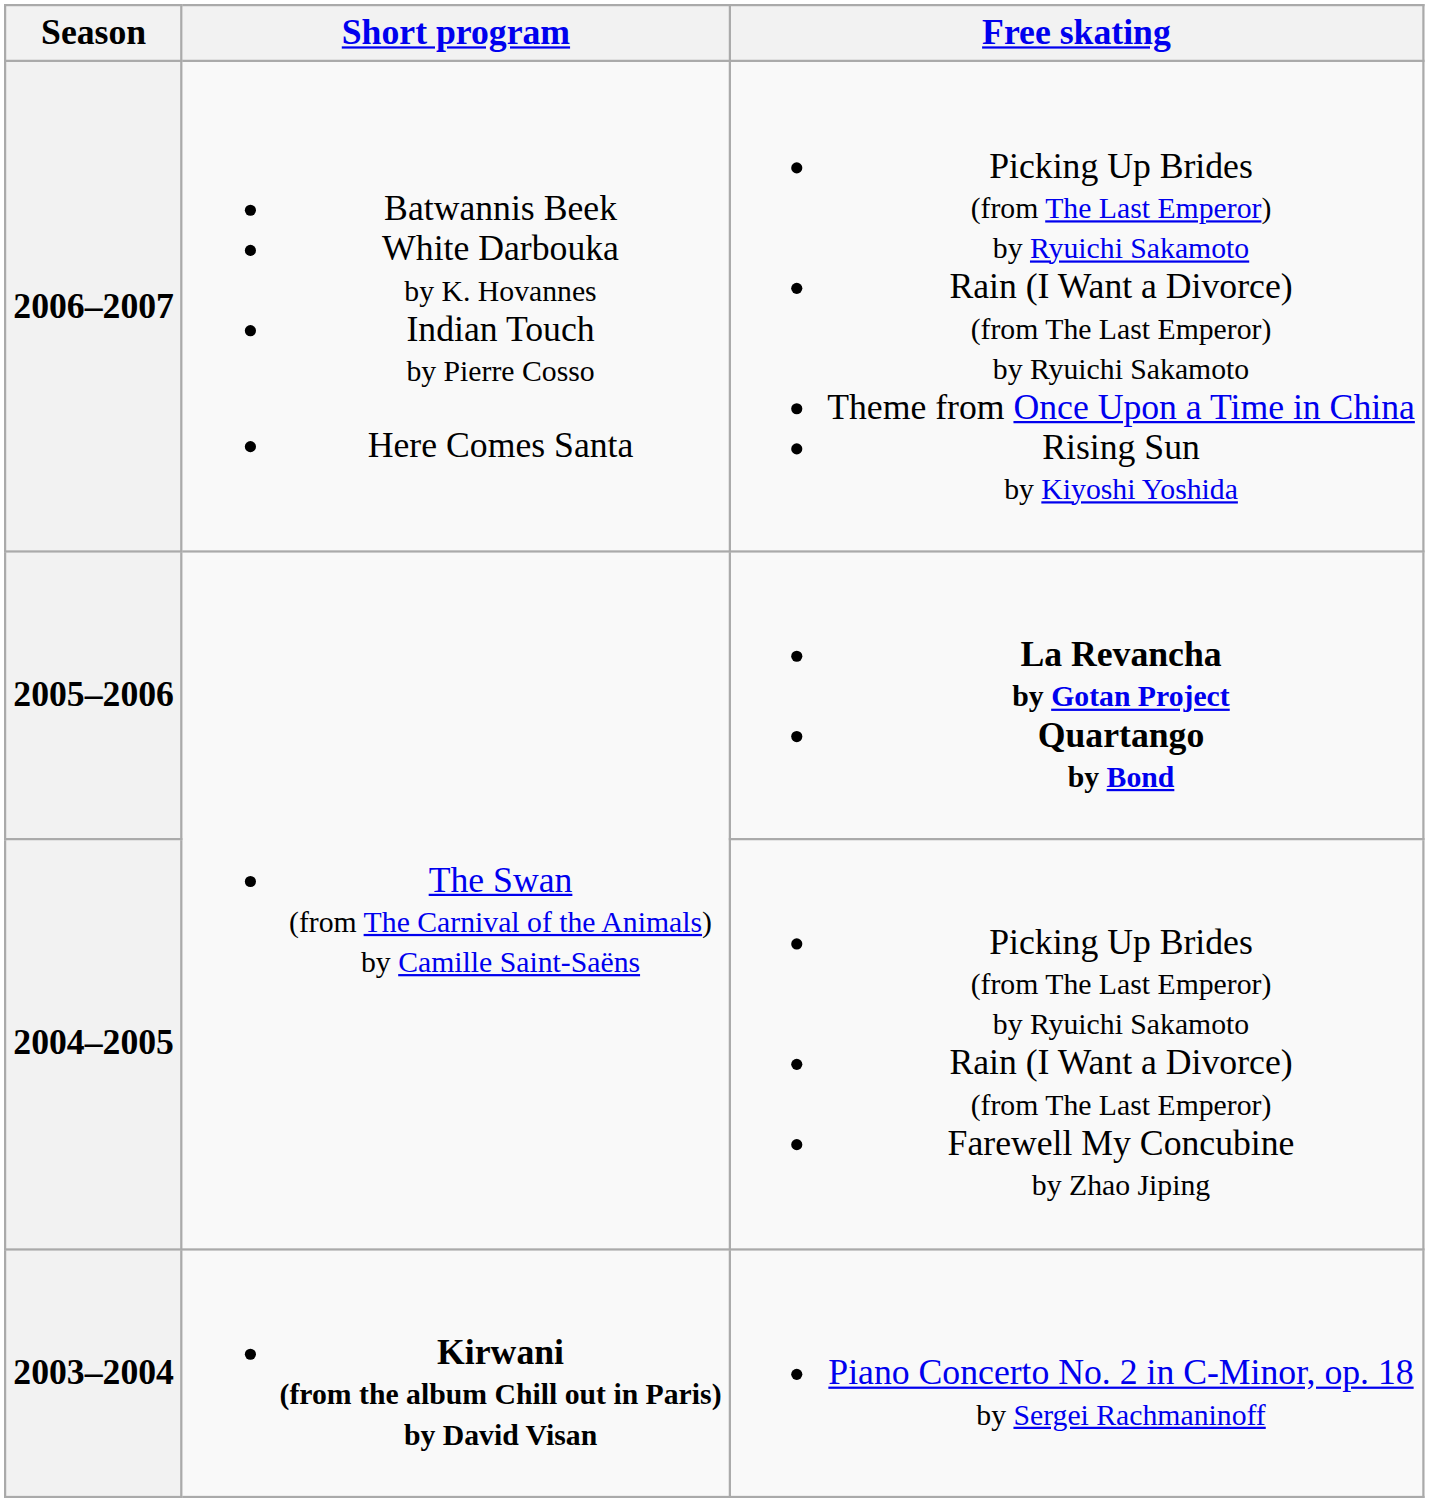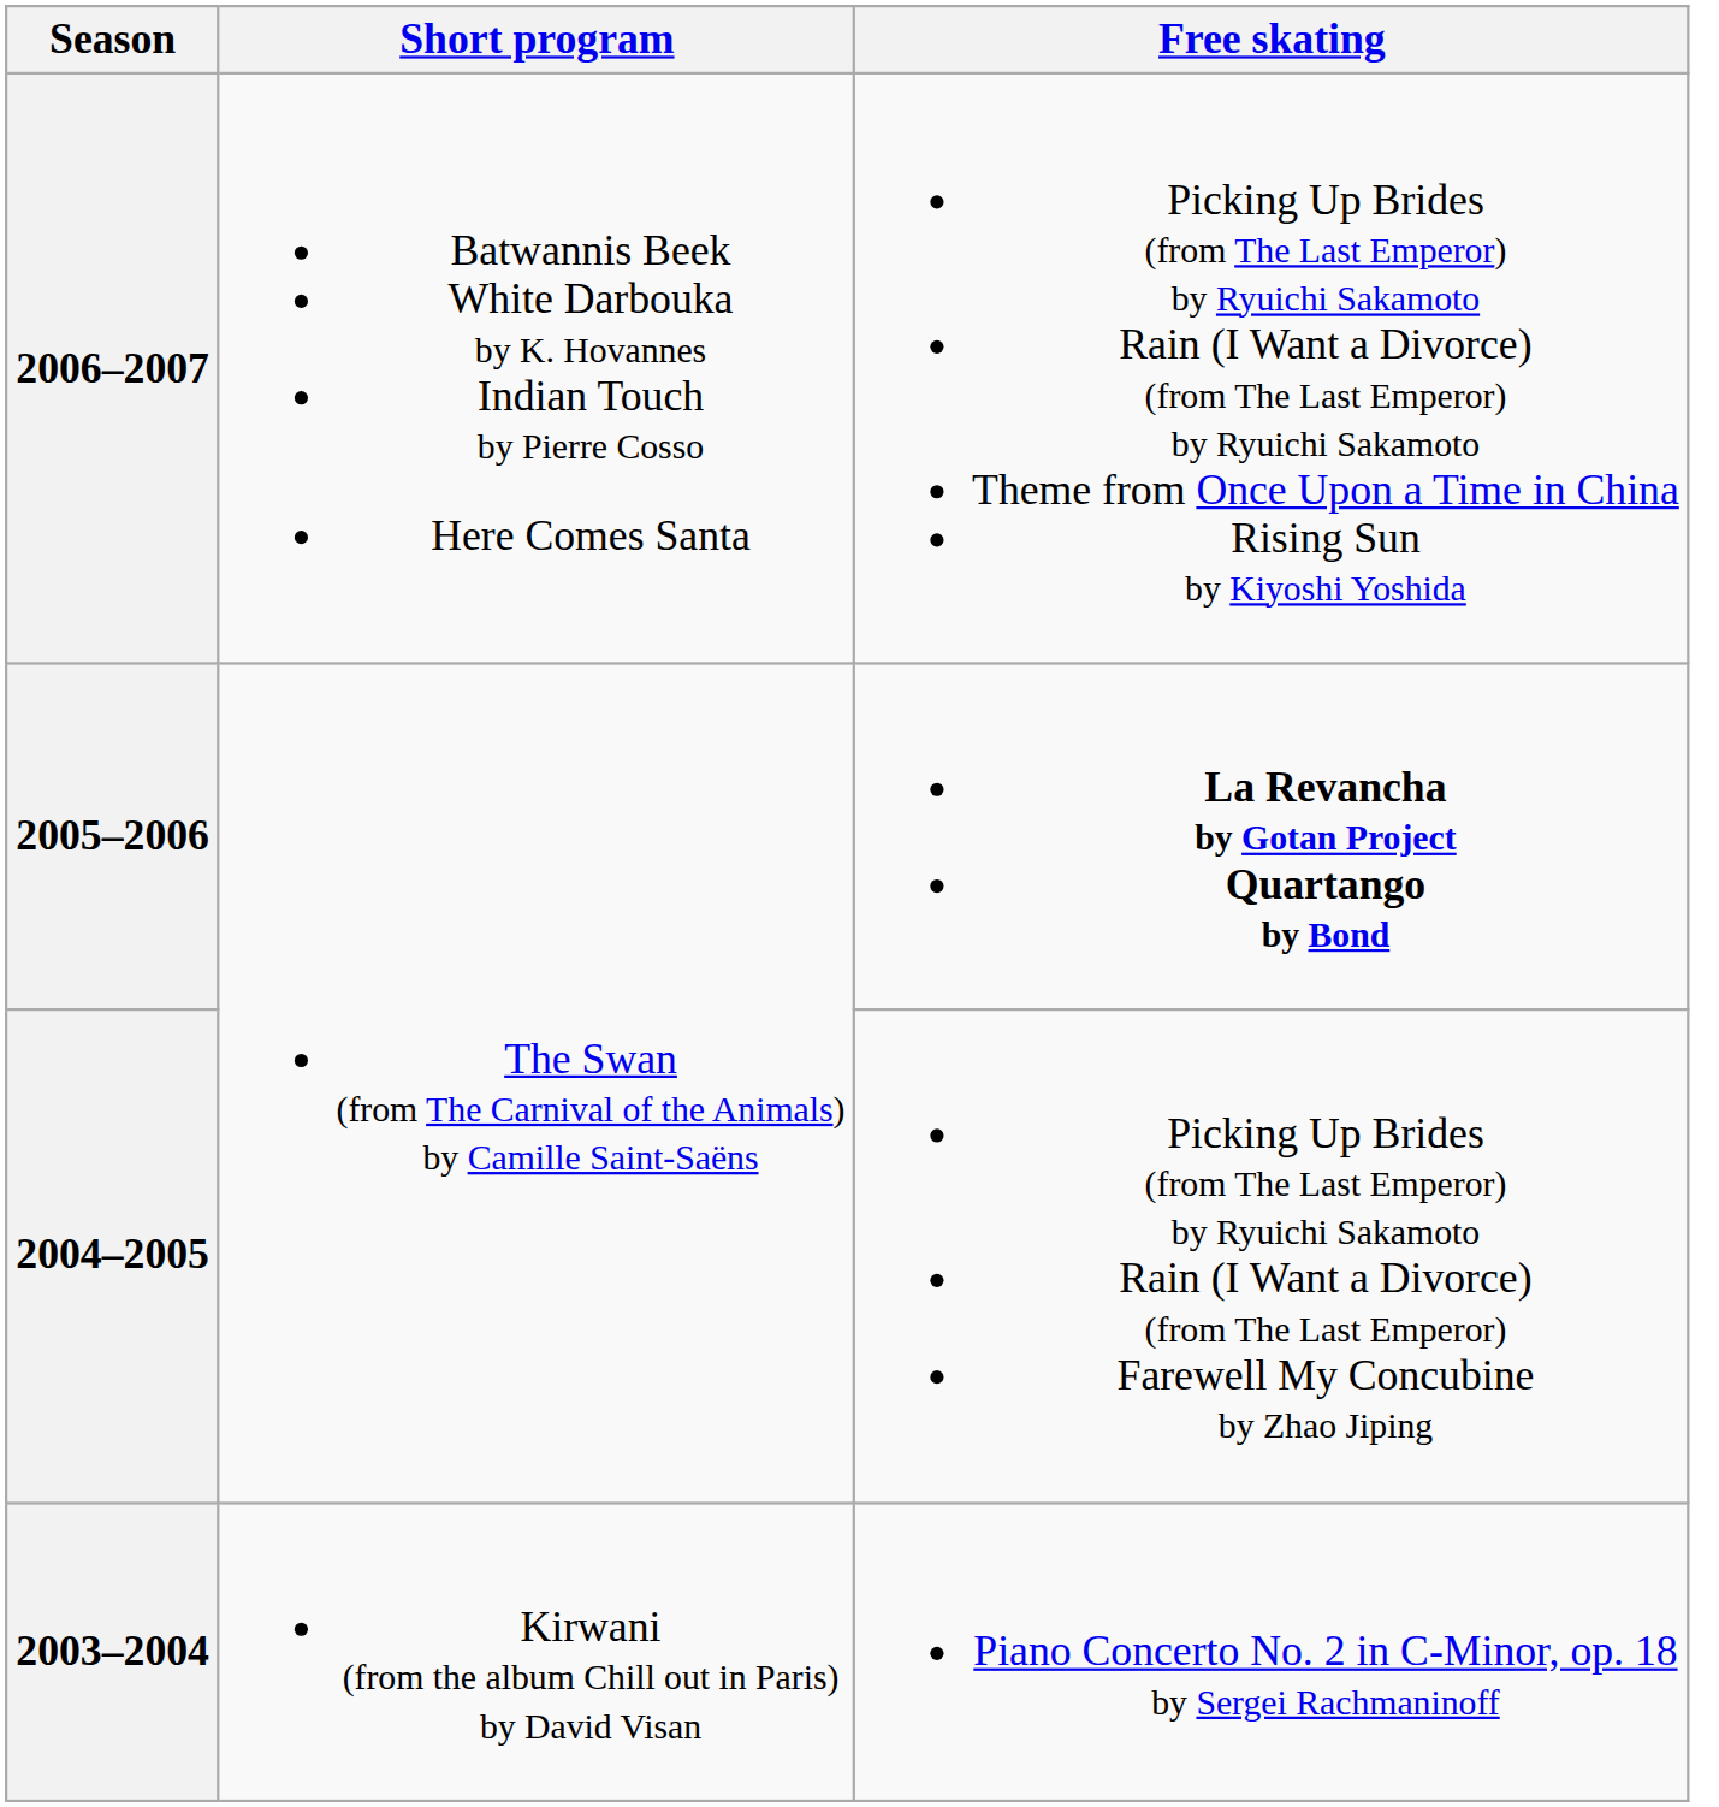2003–2004 | Short program: bold -> normal
